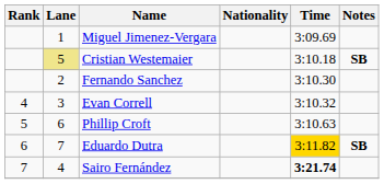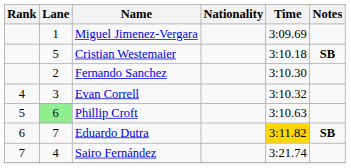Cristian Westemaier | Lane: khaki background -> no background
Phillip Croft | Lane: no background -> lightgreen background
Sairo Fernández | Time: bold -> normal
